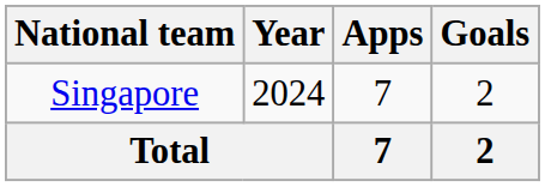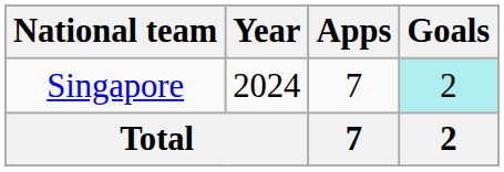Singapore | Goals: no background -> paleturquoise background
